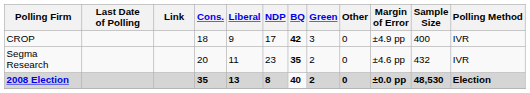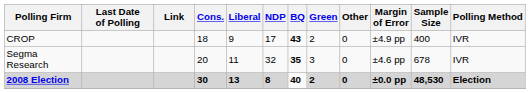CROP | BQ: 42 -> 43
CROP | Green: 3 -> 2
Segma Research | NDP: 23 -> 32
Segma Research | Green: 2 -> 3
Segma Research | Sample Size: 432 -> 678
2008 Election | Cons.: 35 -> 30
